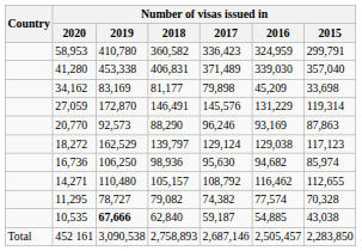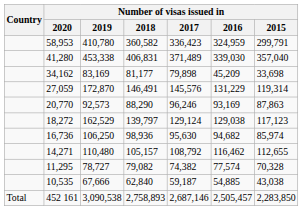10,535 | Number of visas issued in / 2019: bold -> normal
